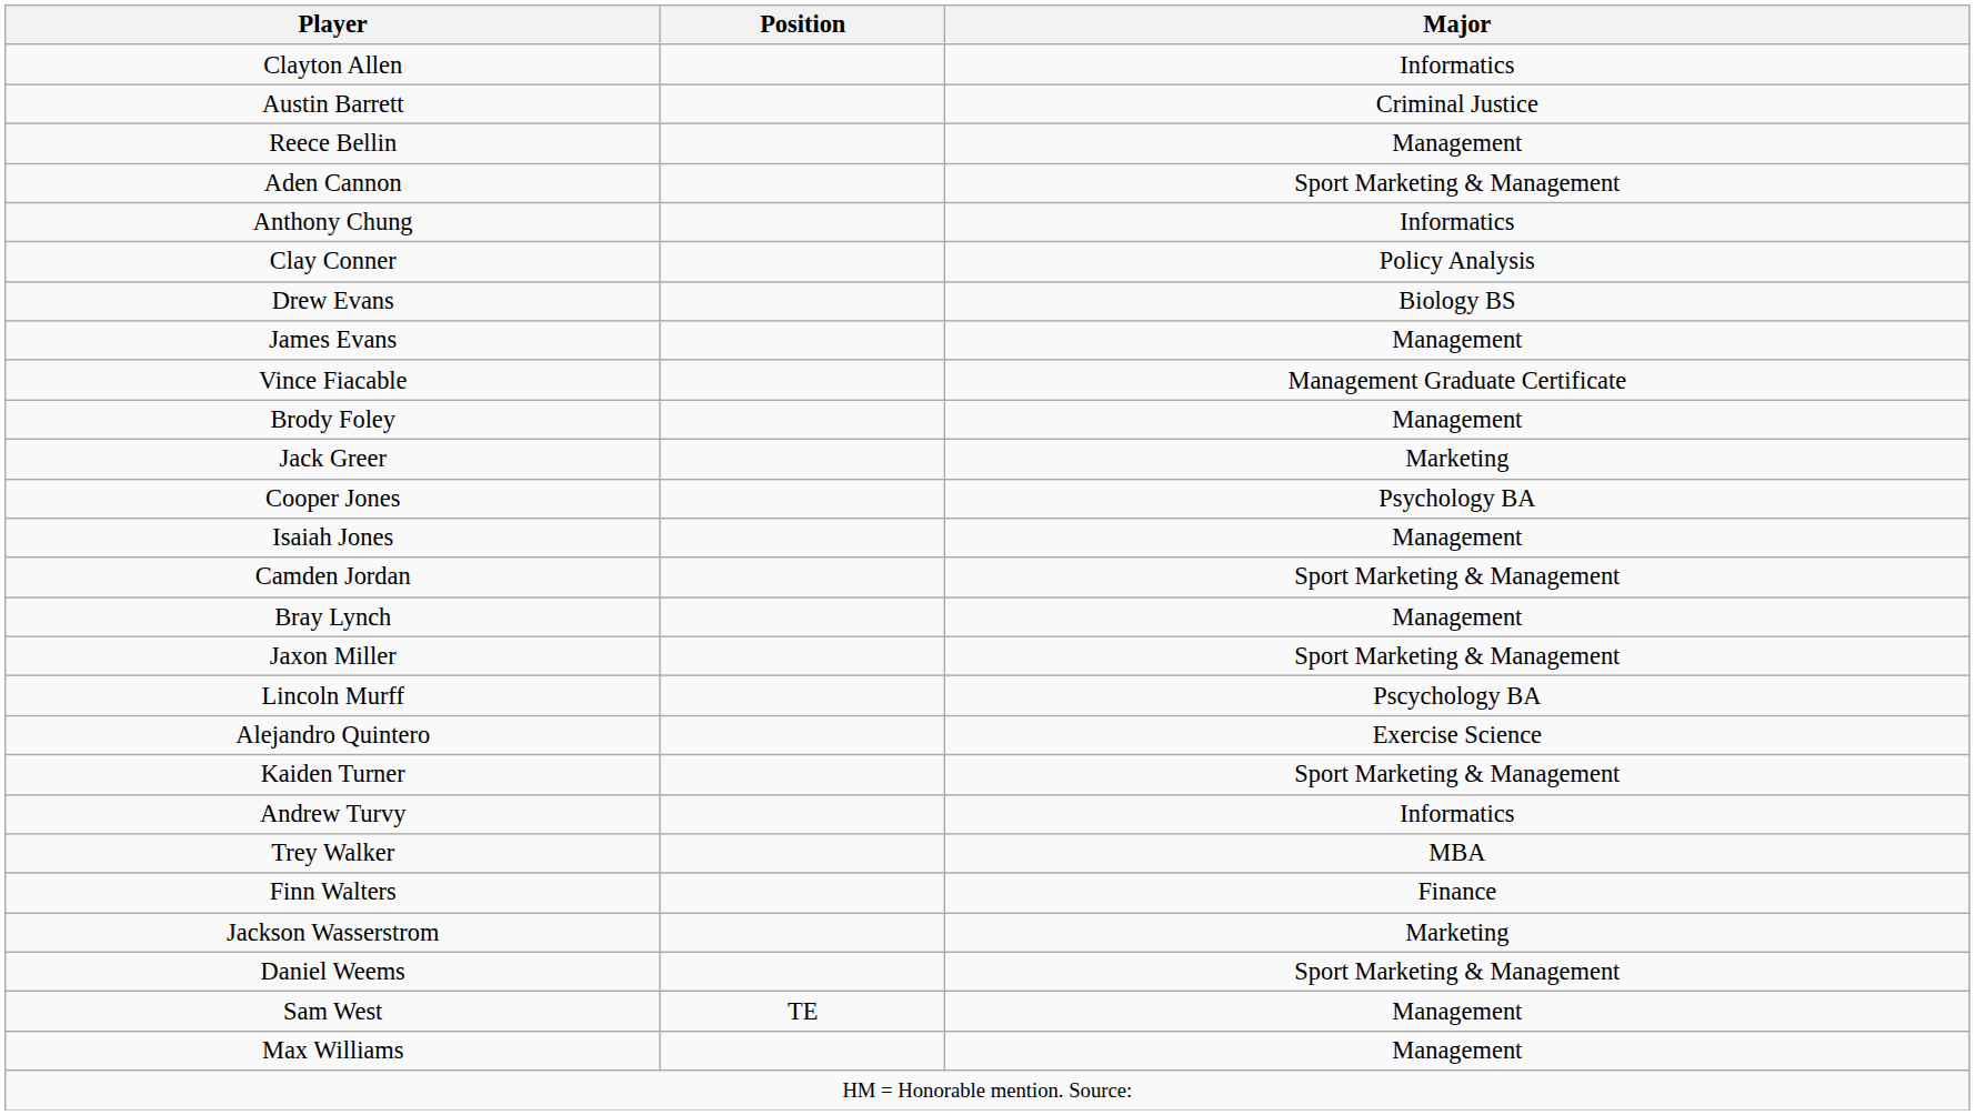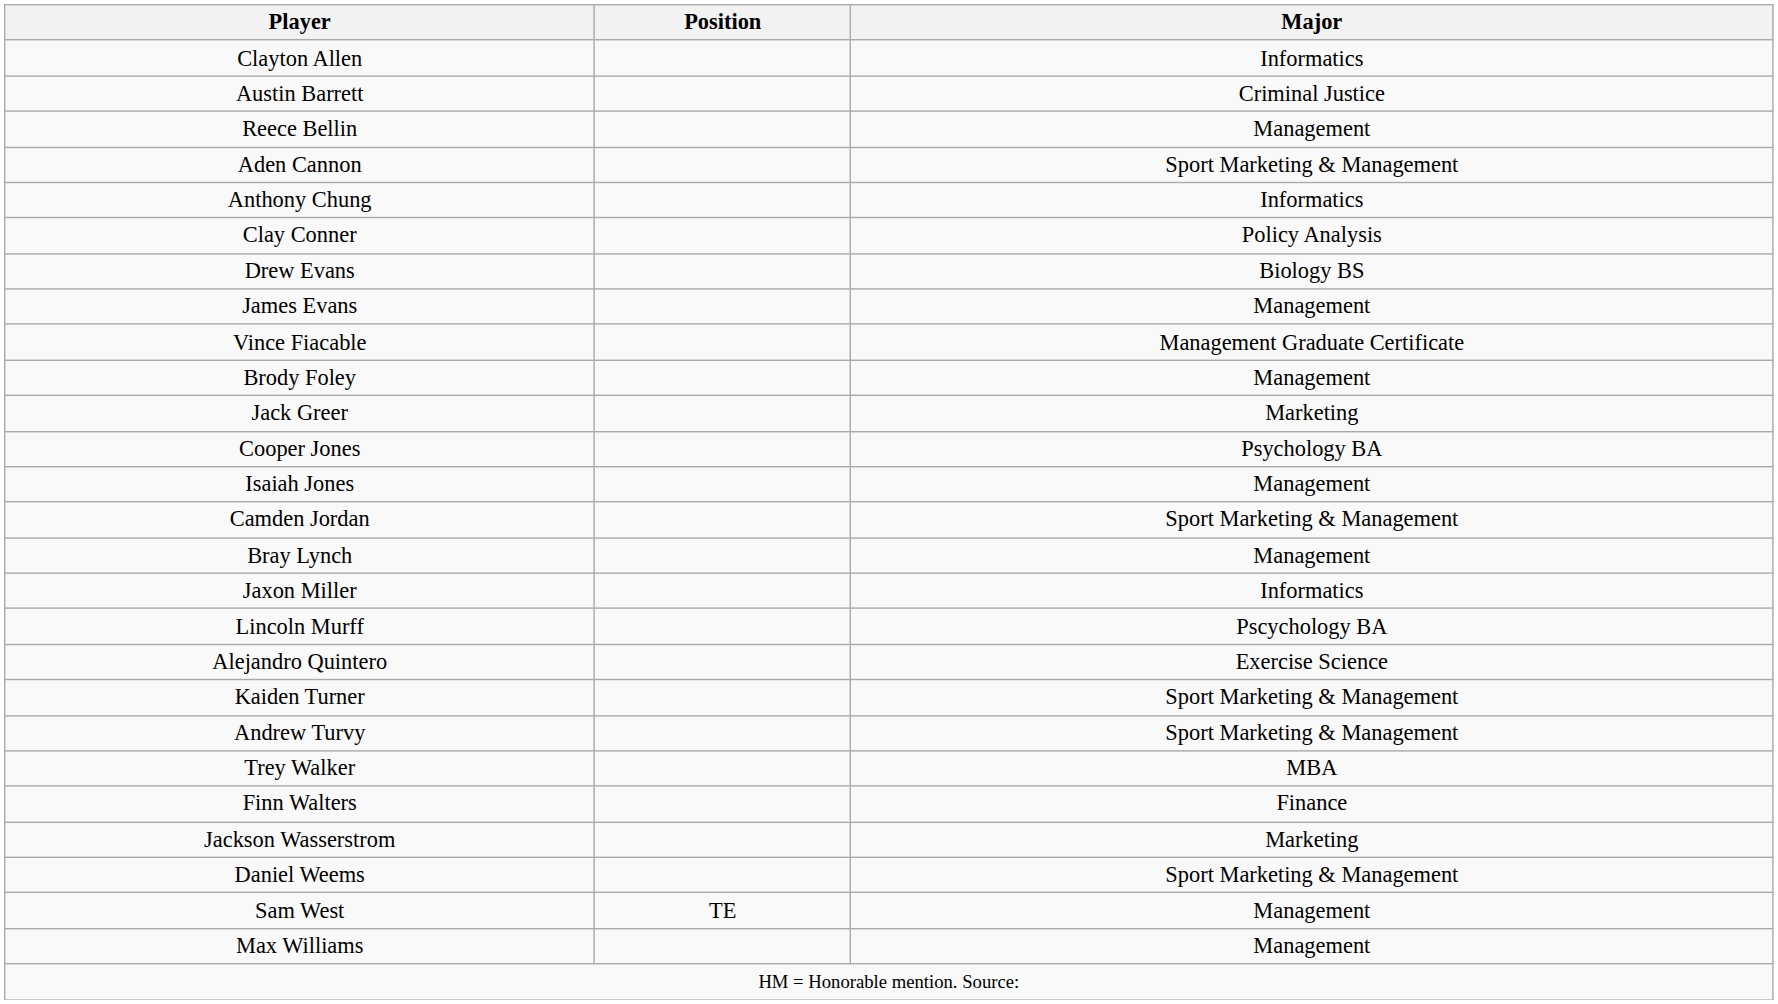Jaxon Miller | Major: Sport Marketing & Management -> Informatics
Andrew Turvy | Major: Informatics -> Sport Marketing & Management
